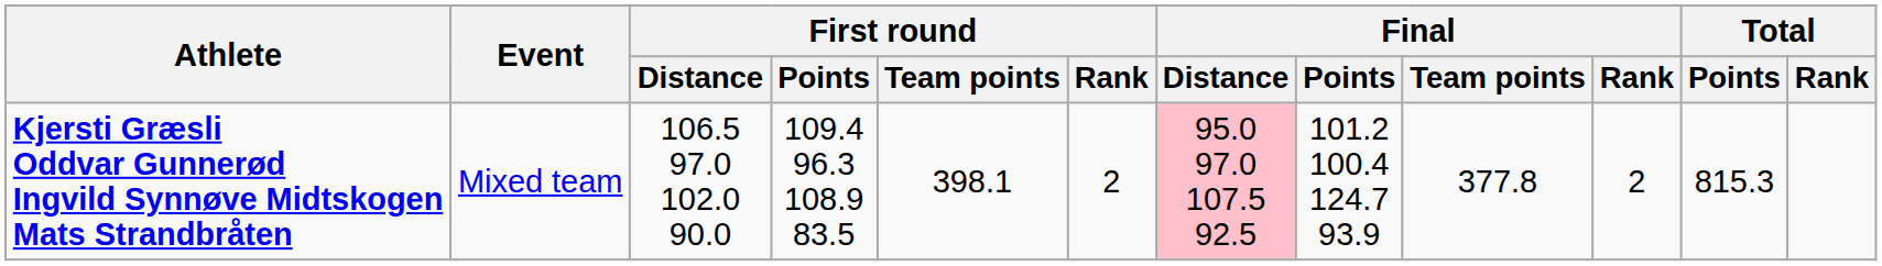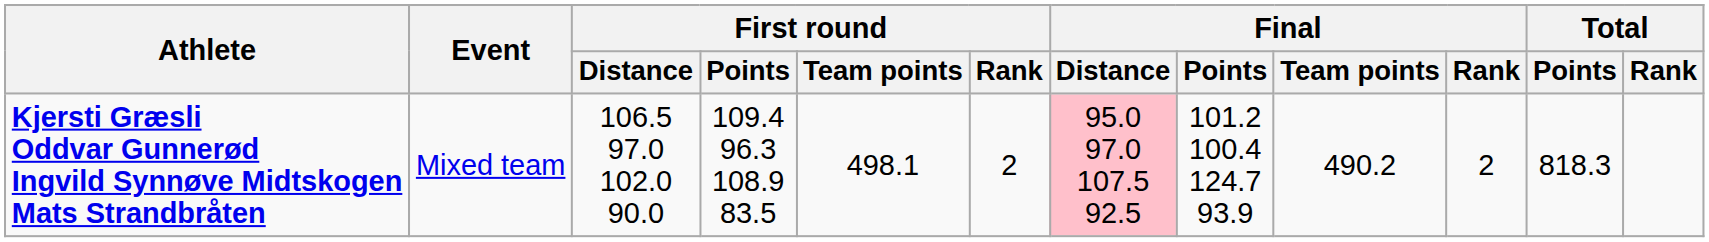row 3 | First round / Team points: 398.1 -> 498.1
row 3 | Final / Team points: 377.8 -> 490.2
row 3 | Total / Points: 815.3 -> 818.3
